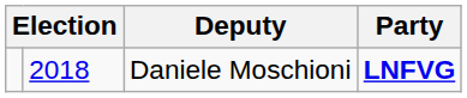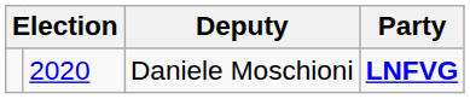Daniele Moschioni | column 2: 2018 -> 2020
